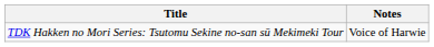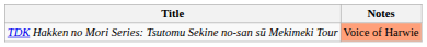row 2 | Notes: no background -> lightsalmon background
